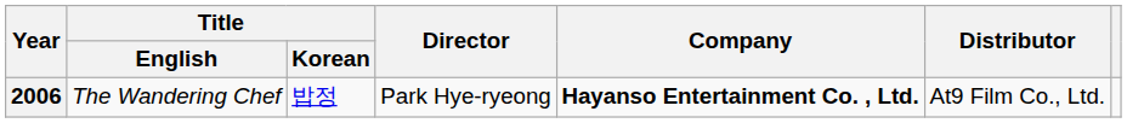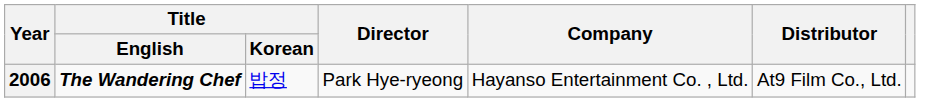2006 | Title / English: normal -> bold
2006 | Company: bold -> normal
